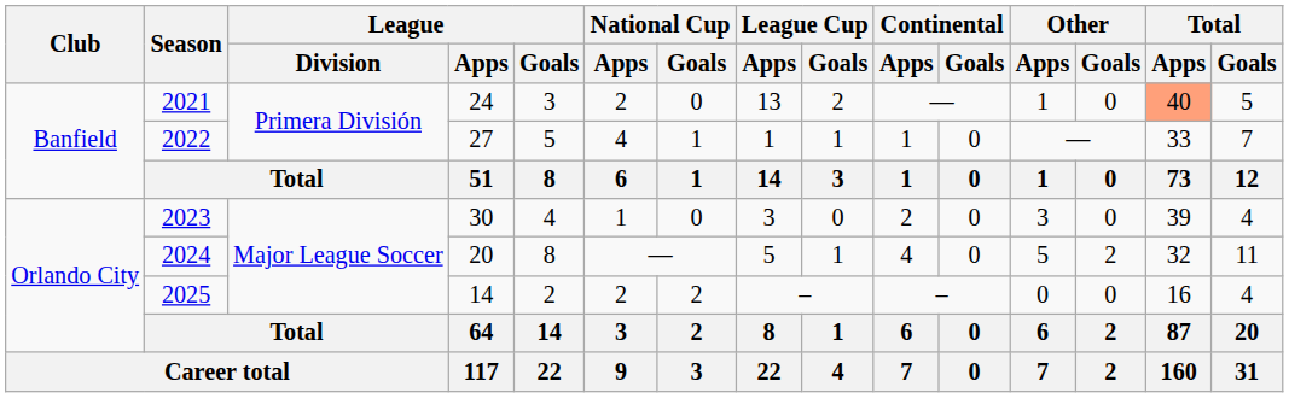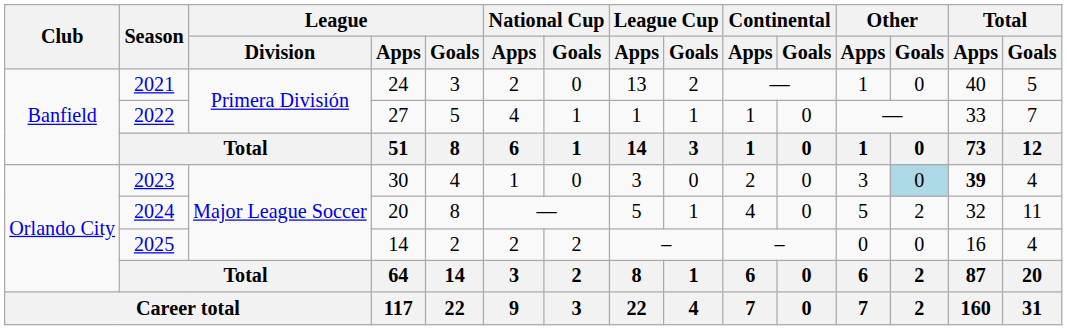2021 | Total / Apps: lightsalmon background -> no background
2023 | Other / Goals: no background -> lightblue background
2023 | Total / Apps: normal -> bold
